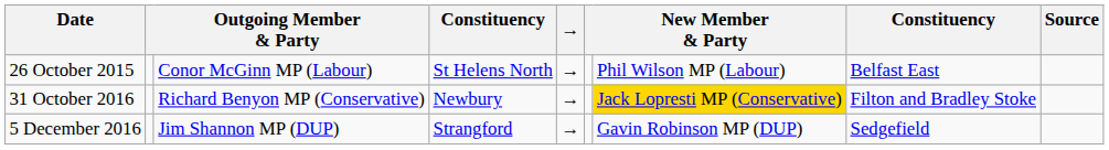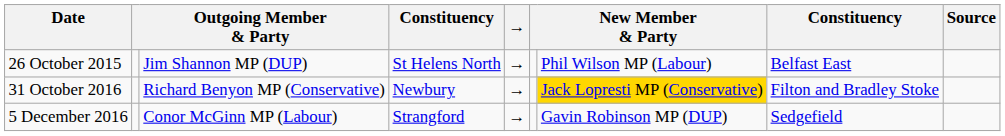26 October 2015 | column 3: Conor McGinn MP (Labour) -> Jim Shannon MP (DUP)
5 December 2016 | column 3: Jim Shannon MP (DUP) -> Conor McGinn MP (Labour)
